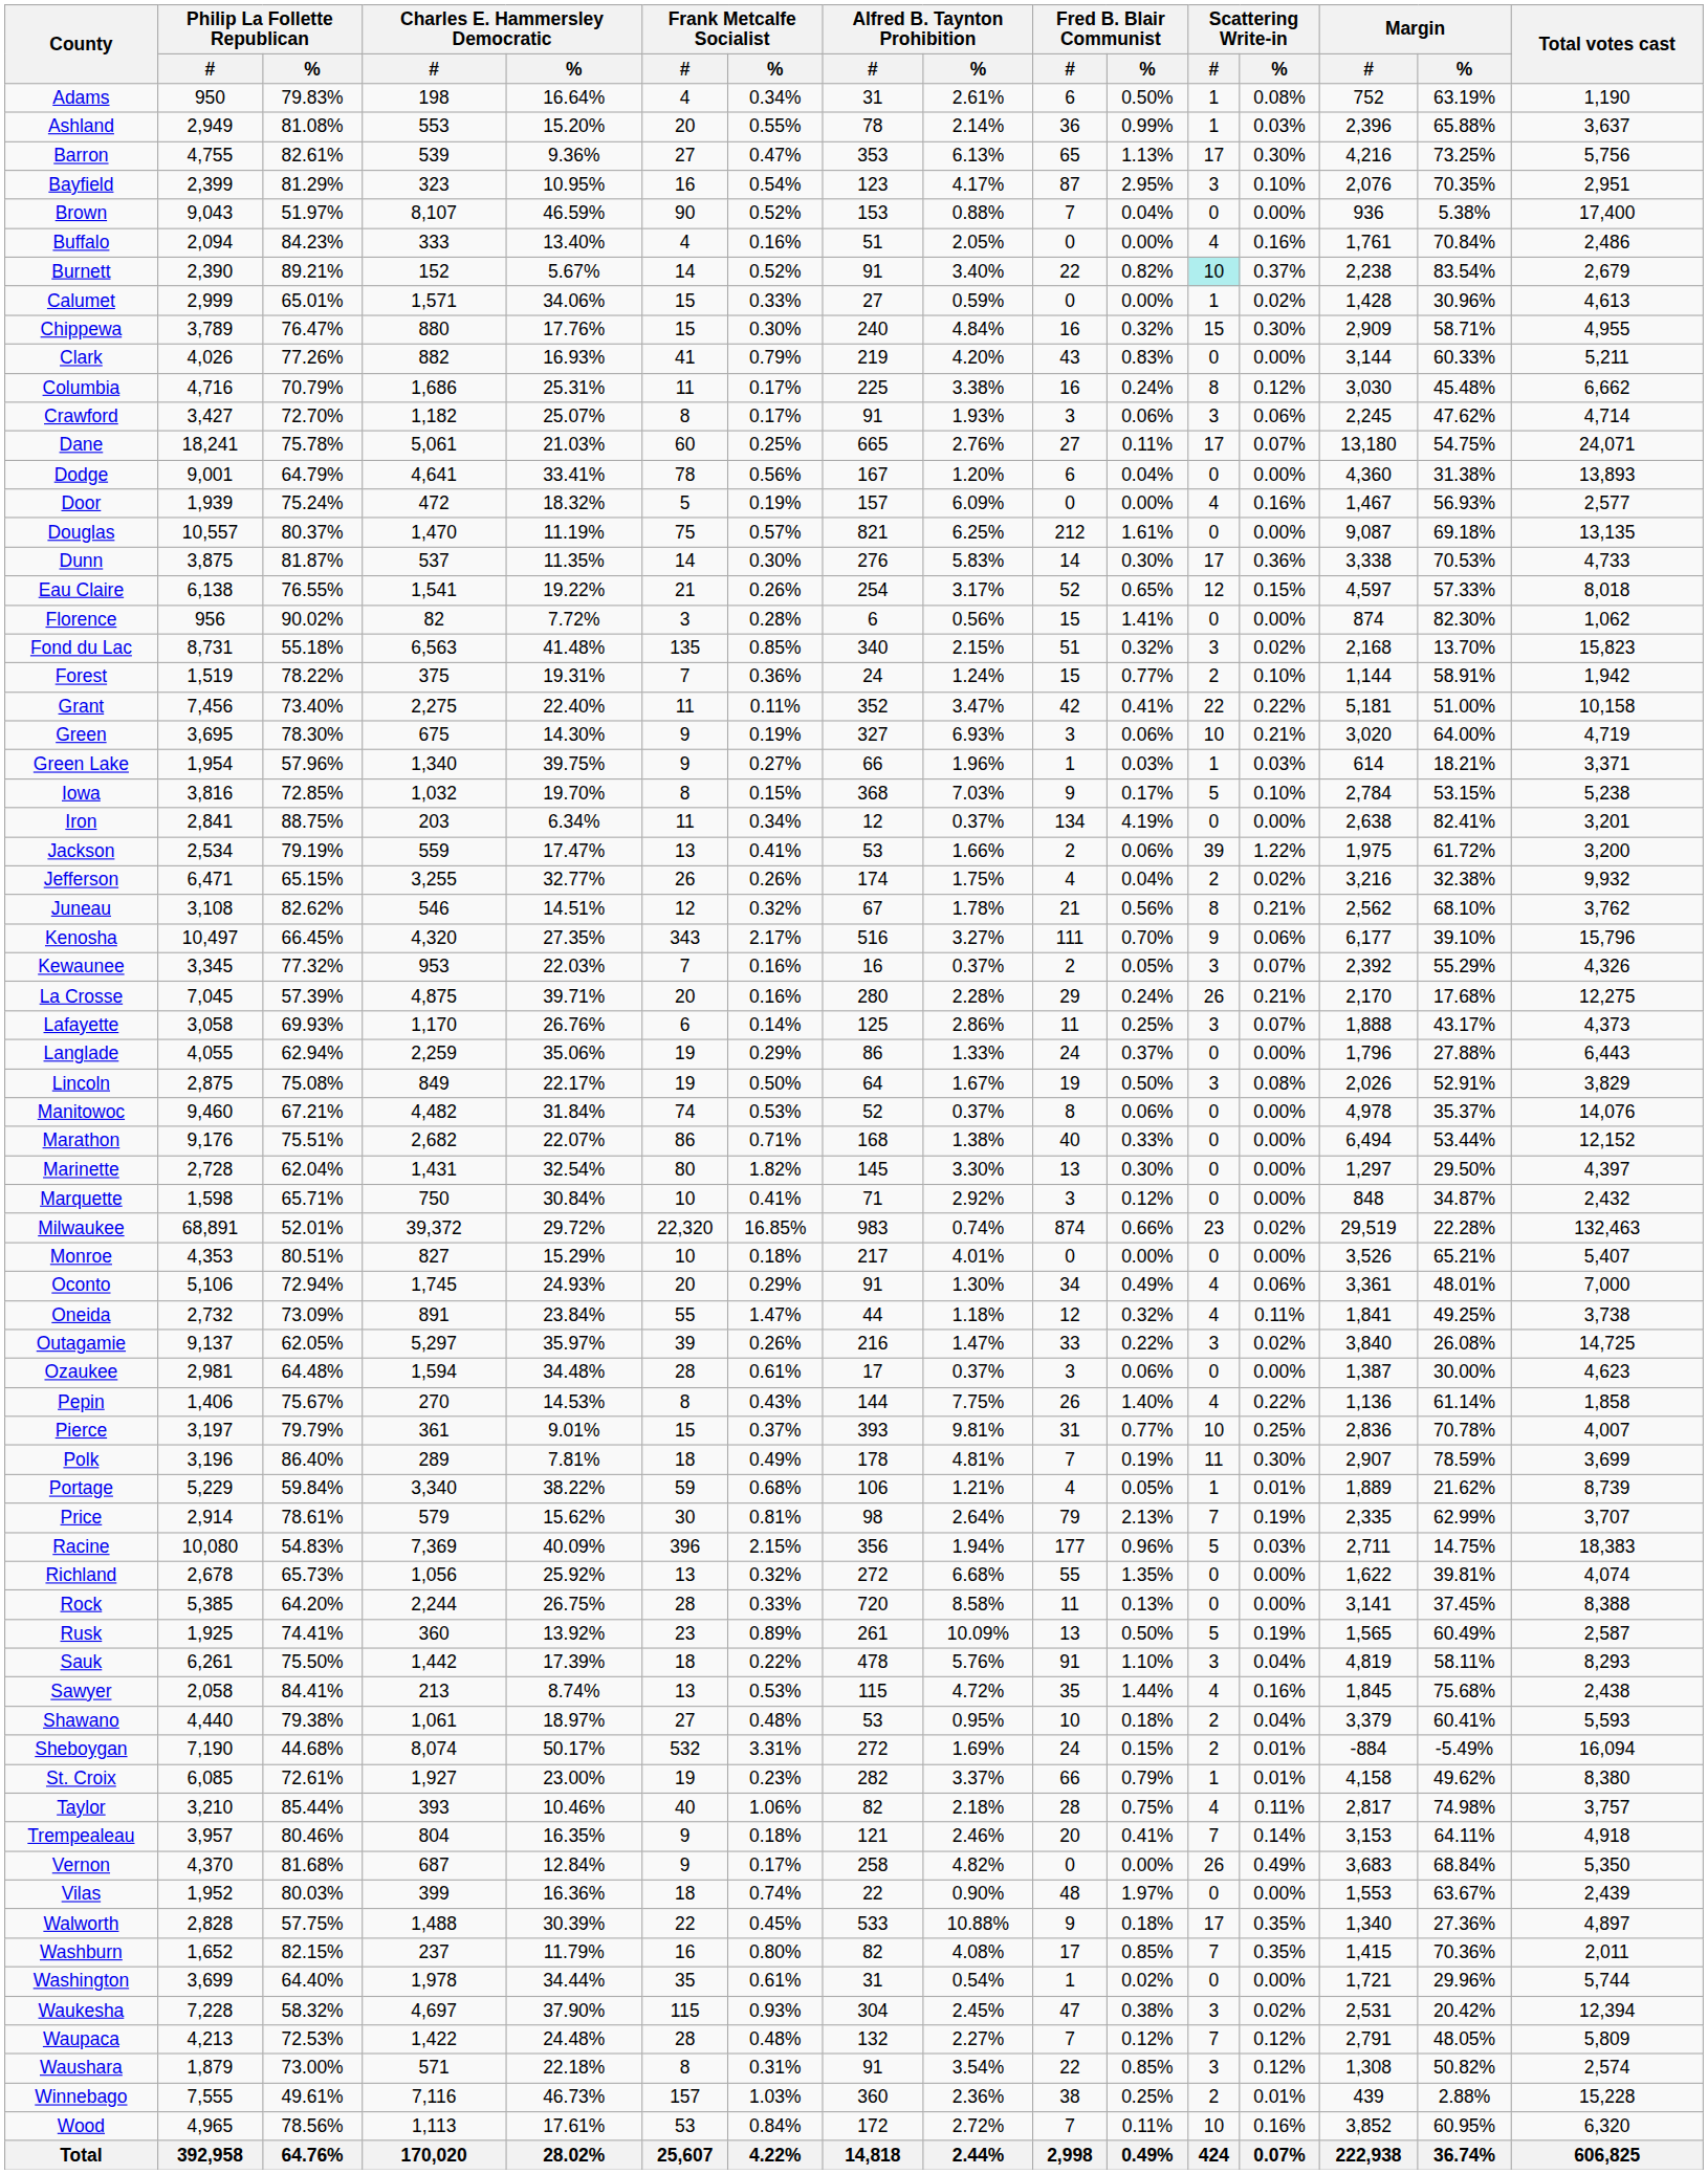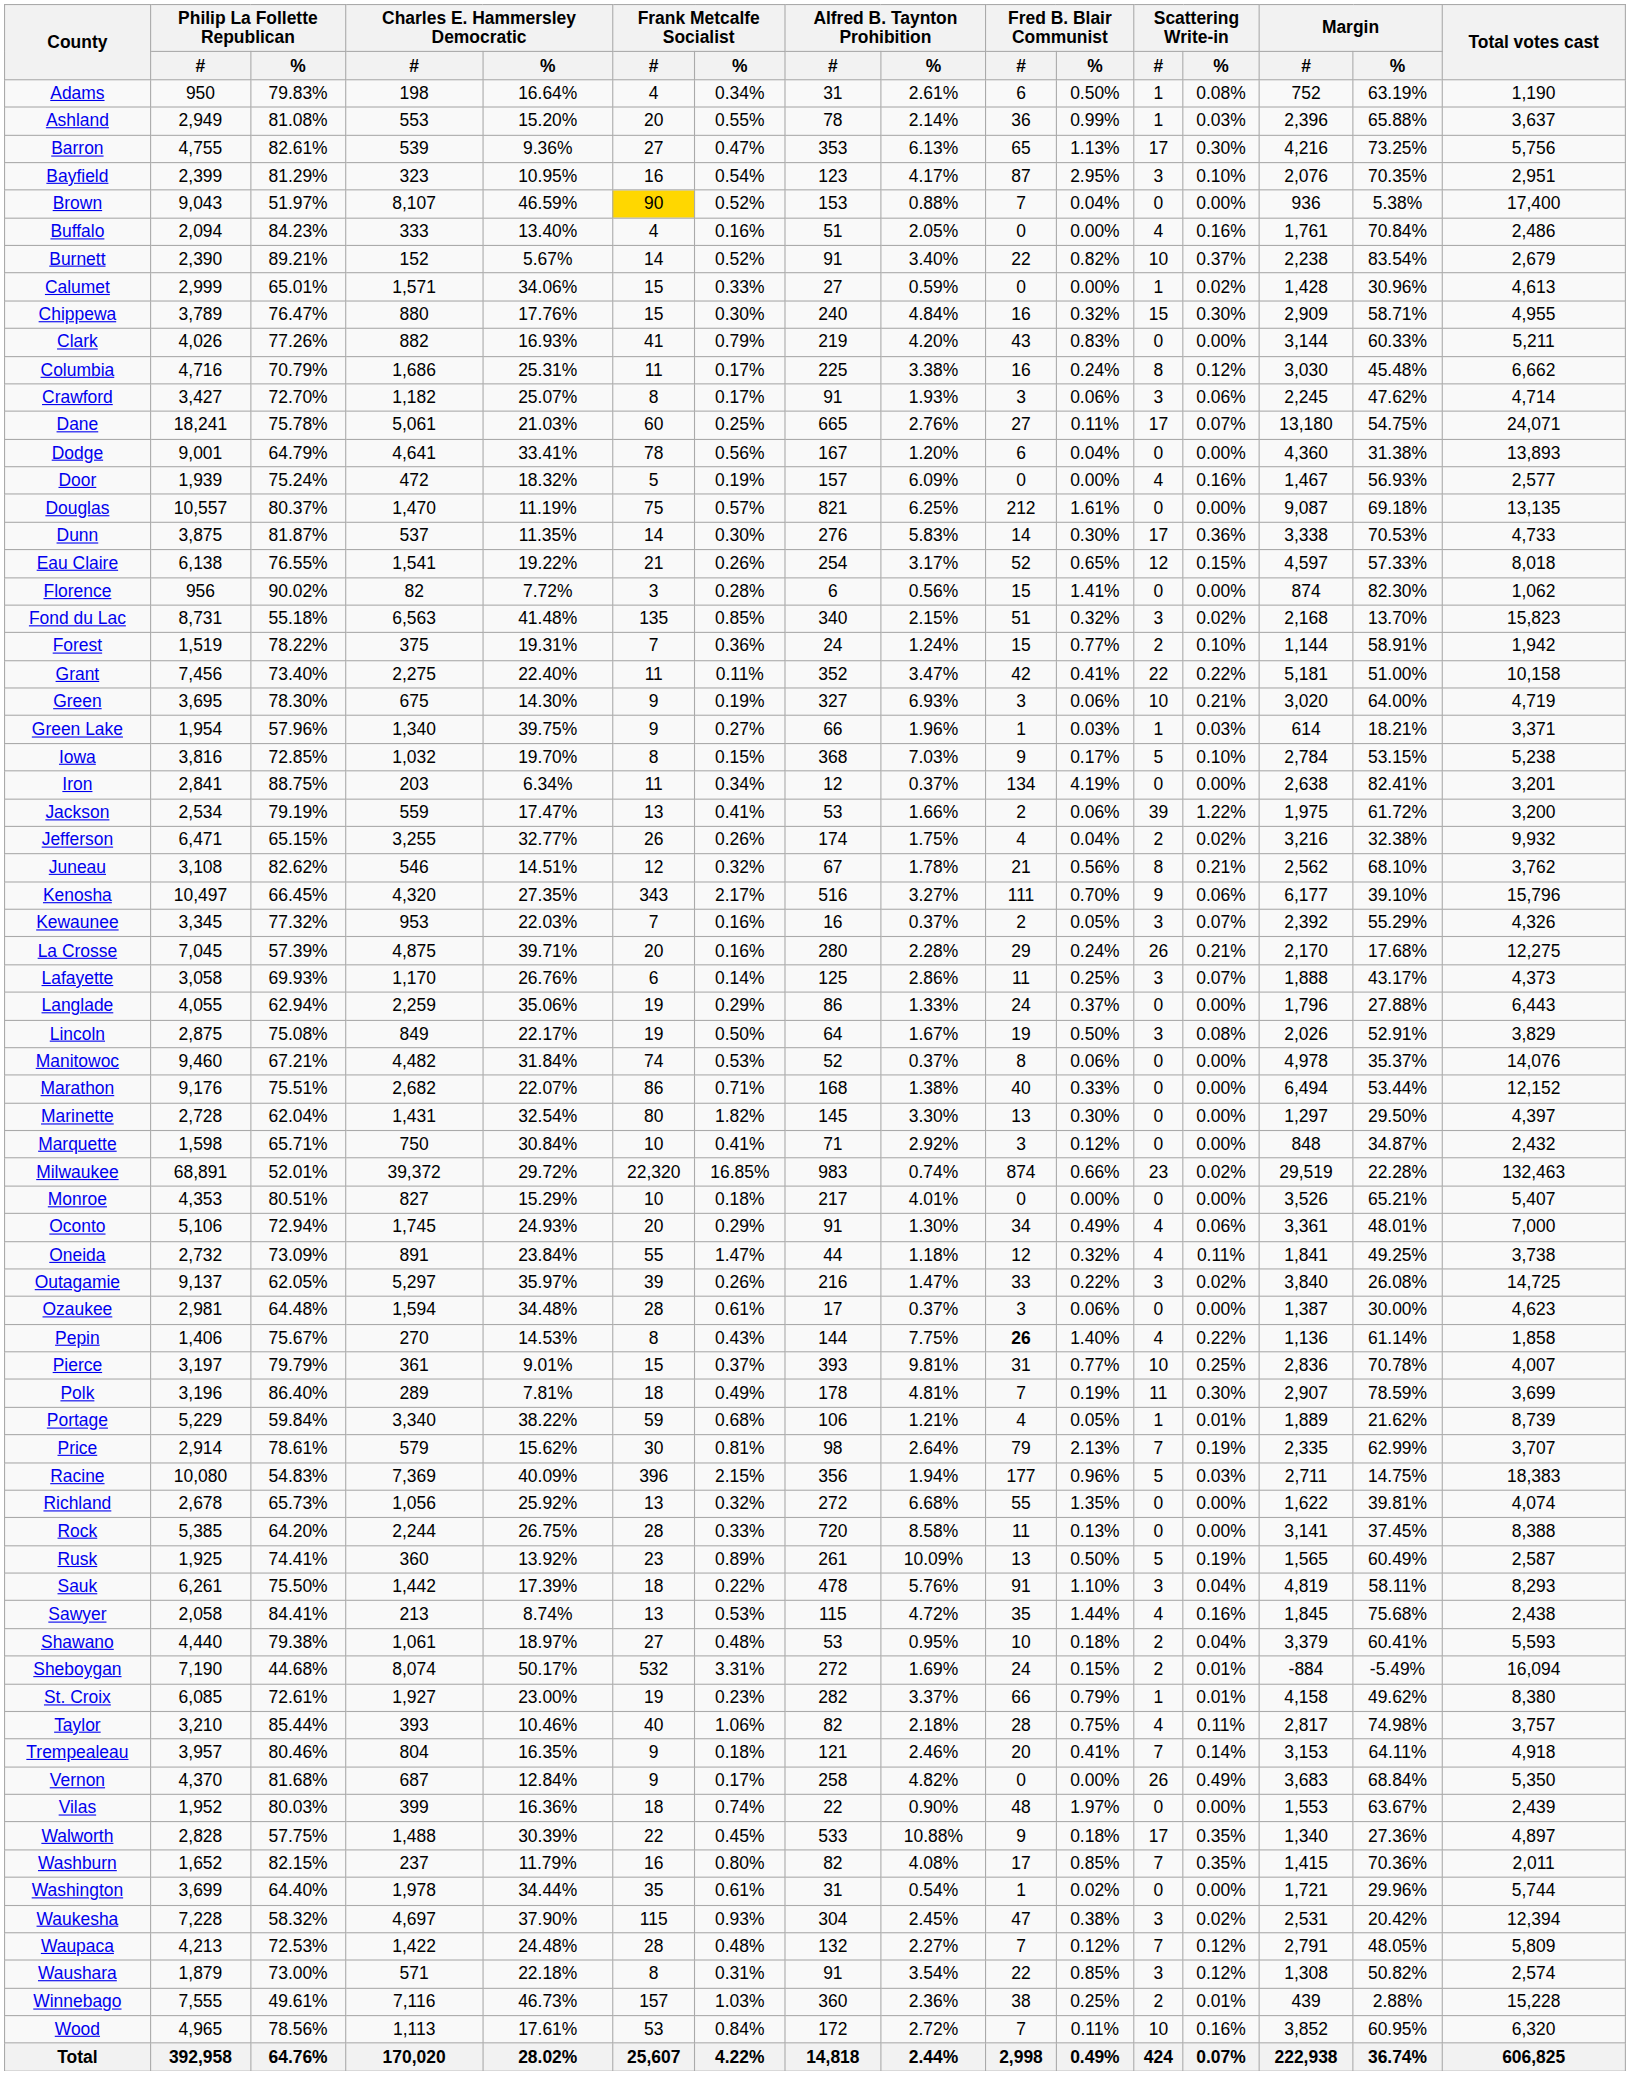Brown | Frank Metcalfe Socialist / #: no background -> gold background
Burnett | Scattering Write-in / #: paleturquoise background -> no background
Pepin | Fred B. Blair Communist / #: normal -> bold
